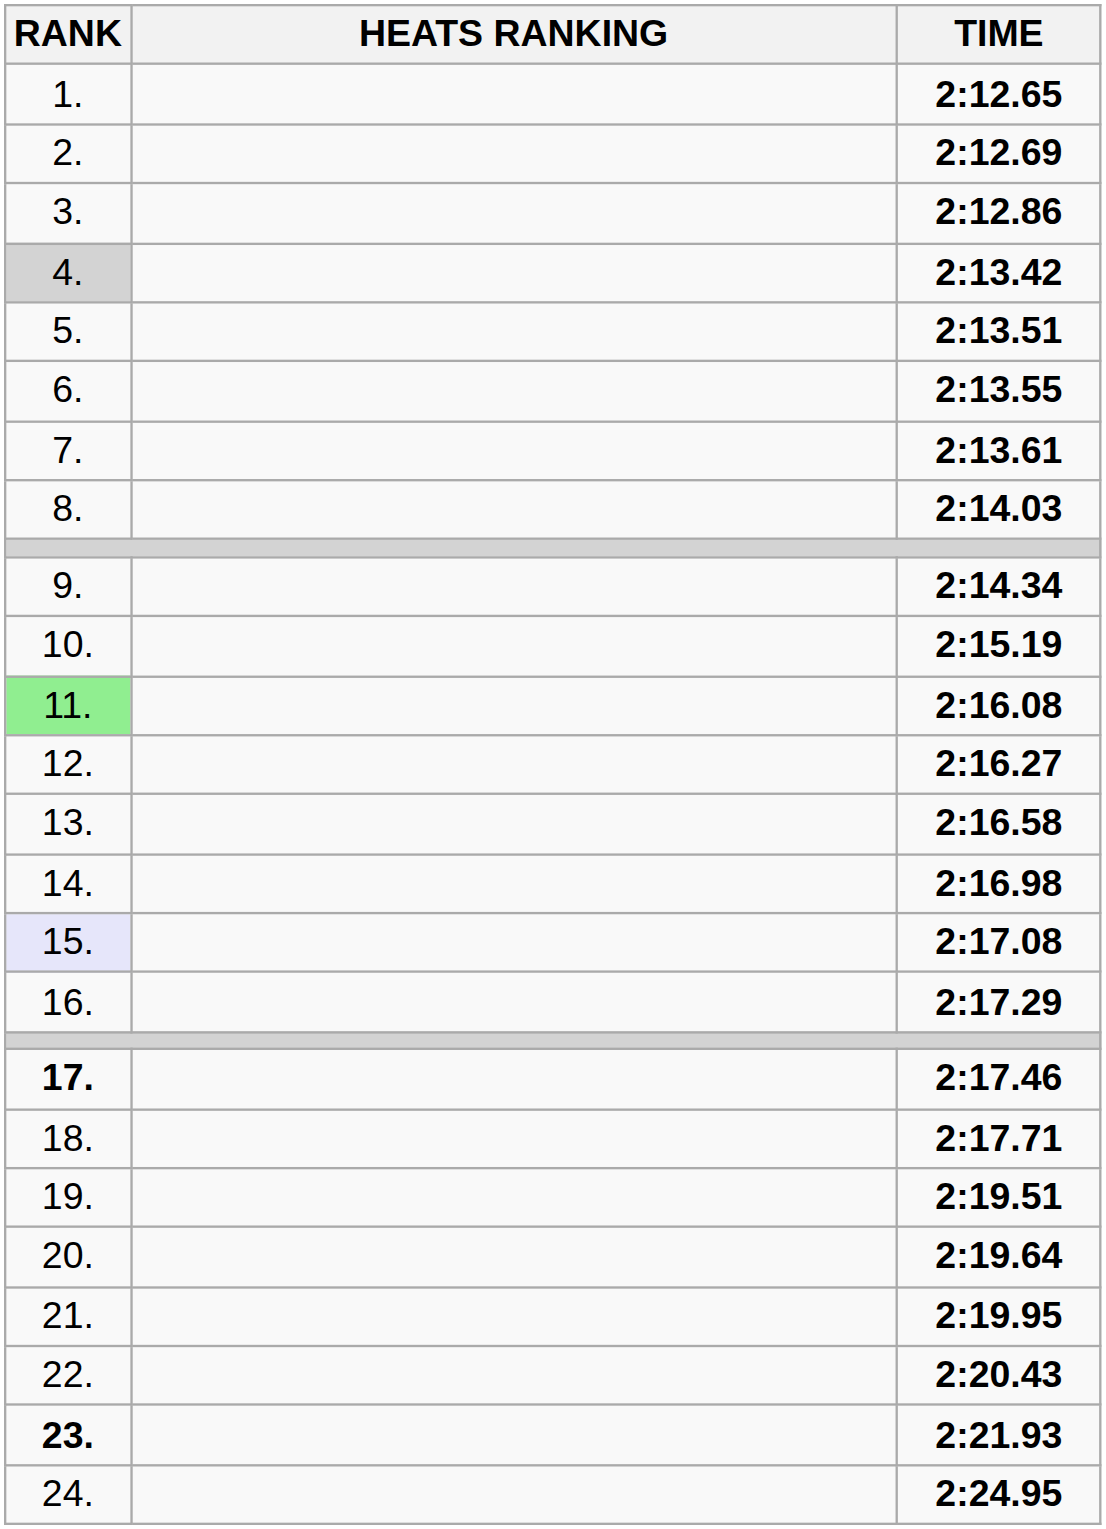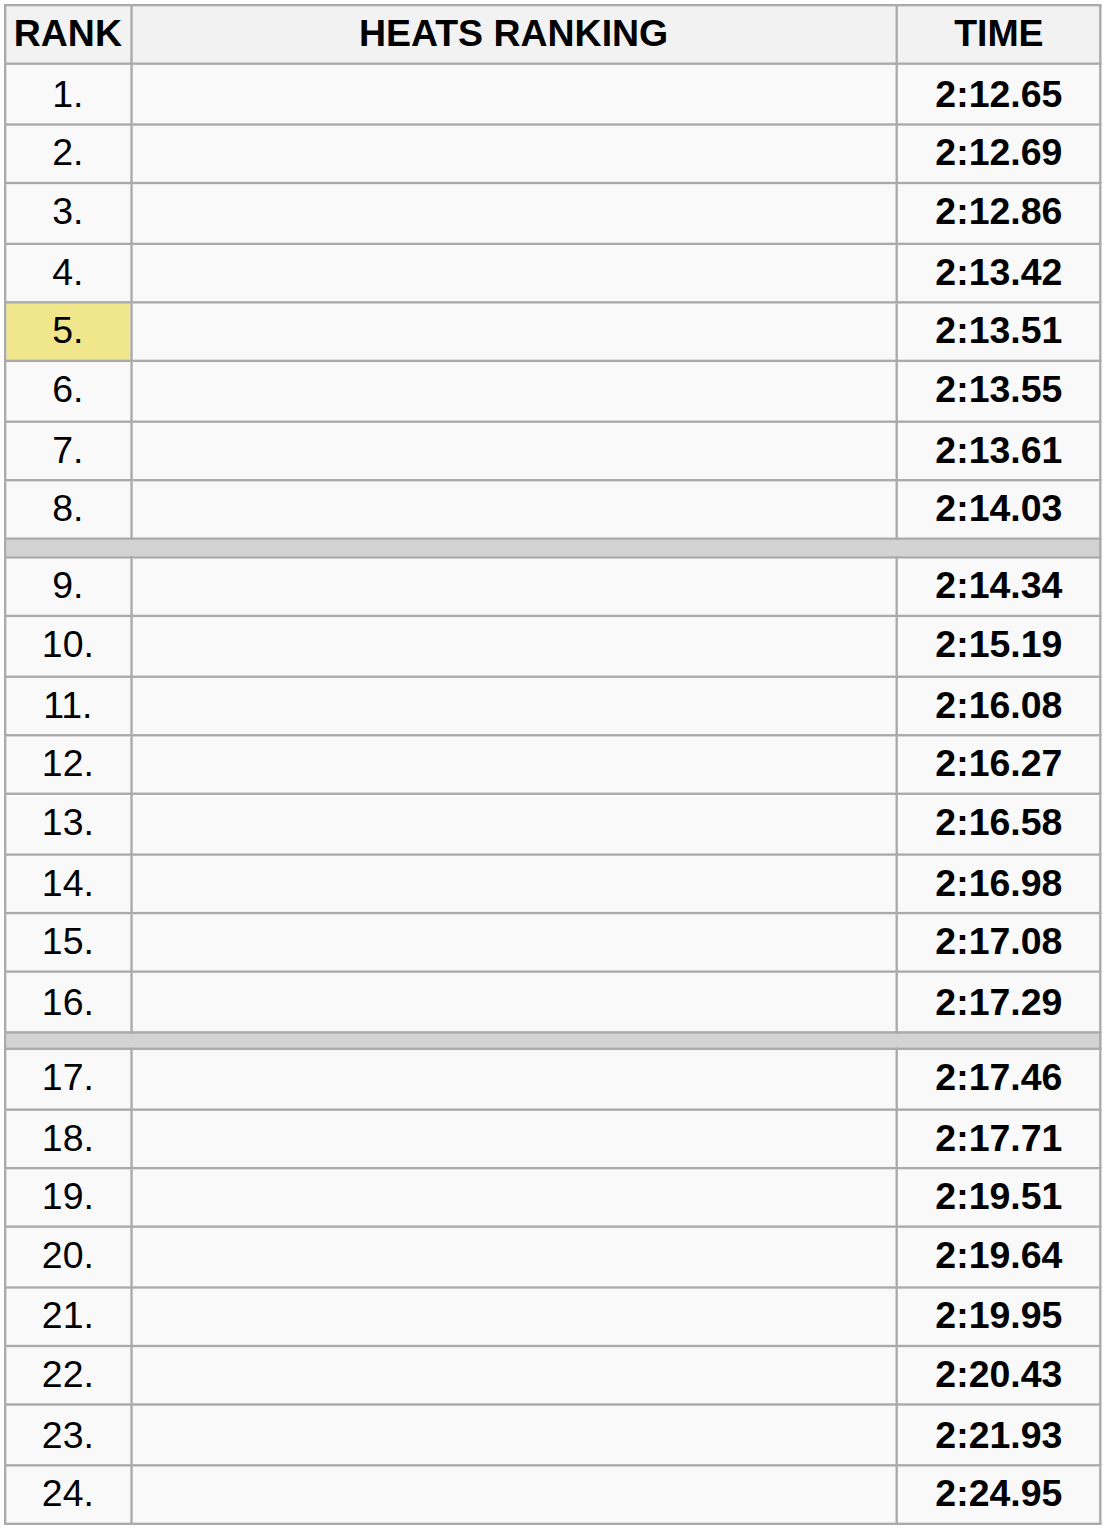4. | RANK: lightgrey background -> no background
5. | RANK: no background -> khaki background
11. | RANK: lightgreen background -> no background
15. | RANK: lavender background -> no background
17. | RANK: bold -> normal
23. | RANK: bold -> normal
